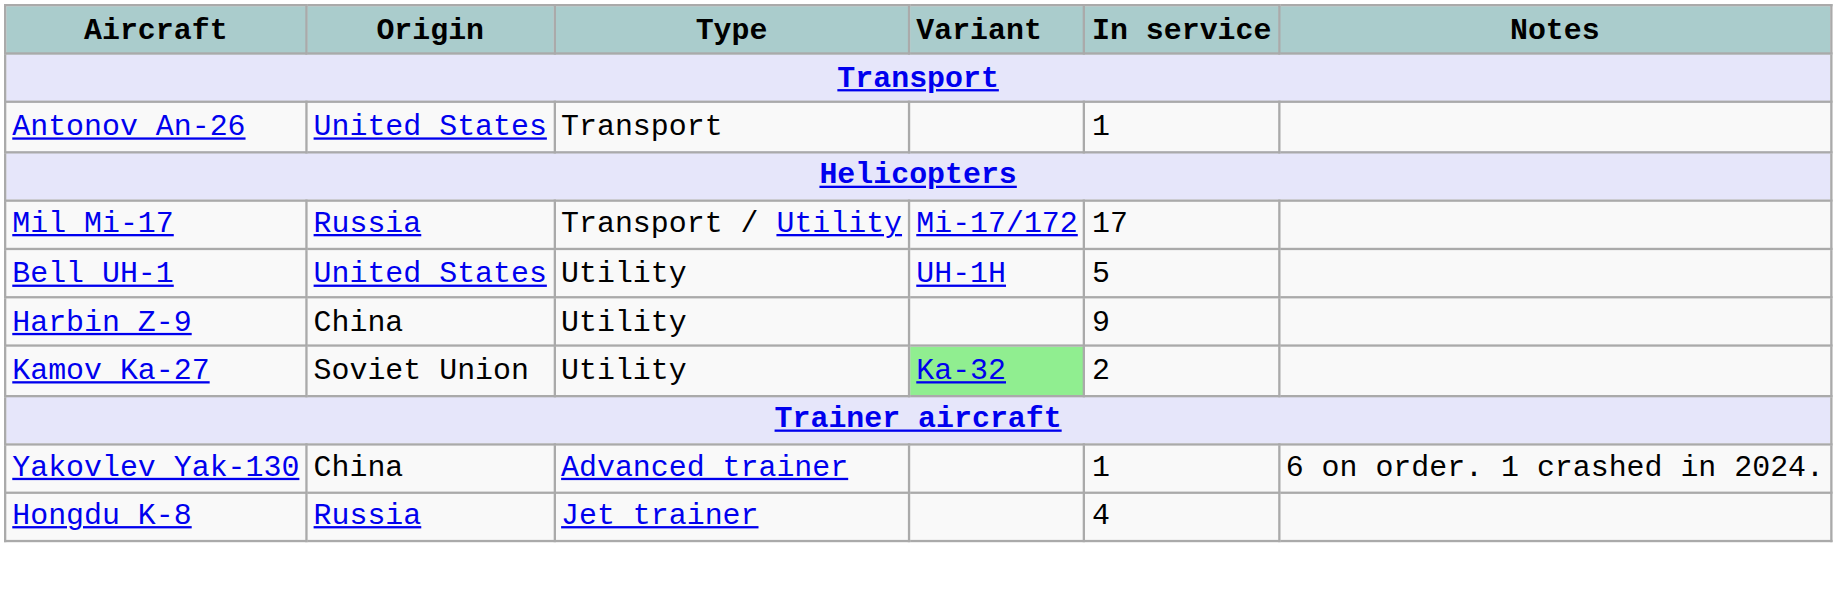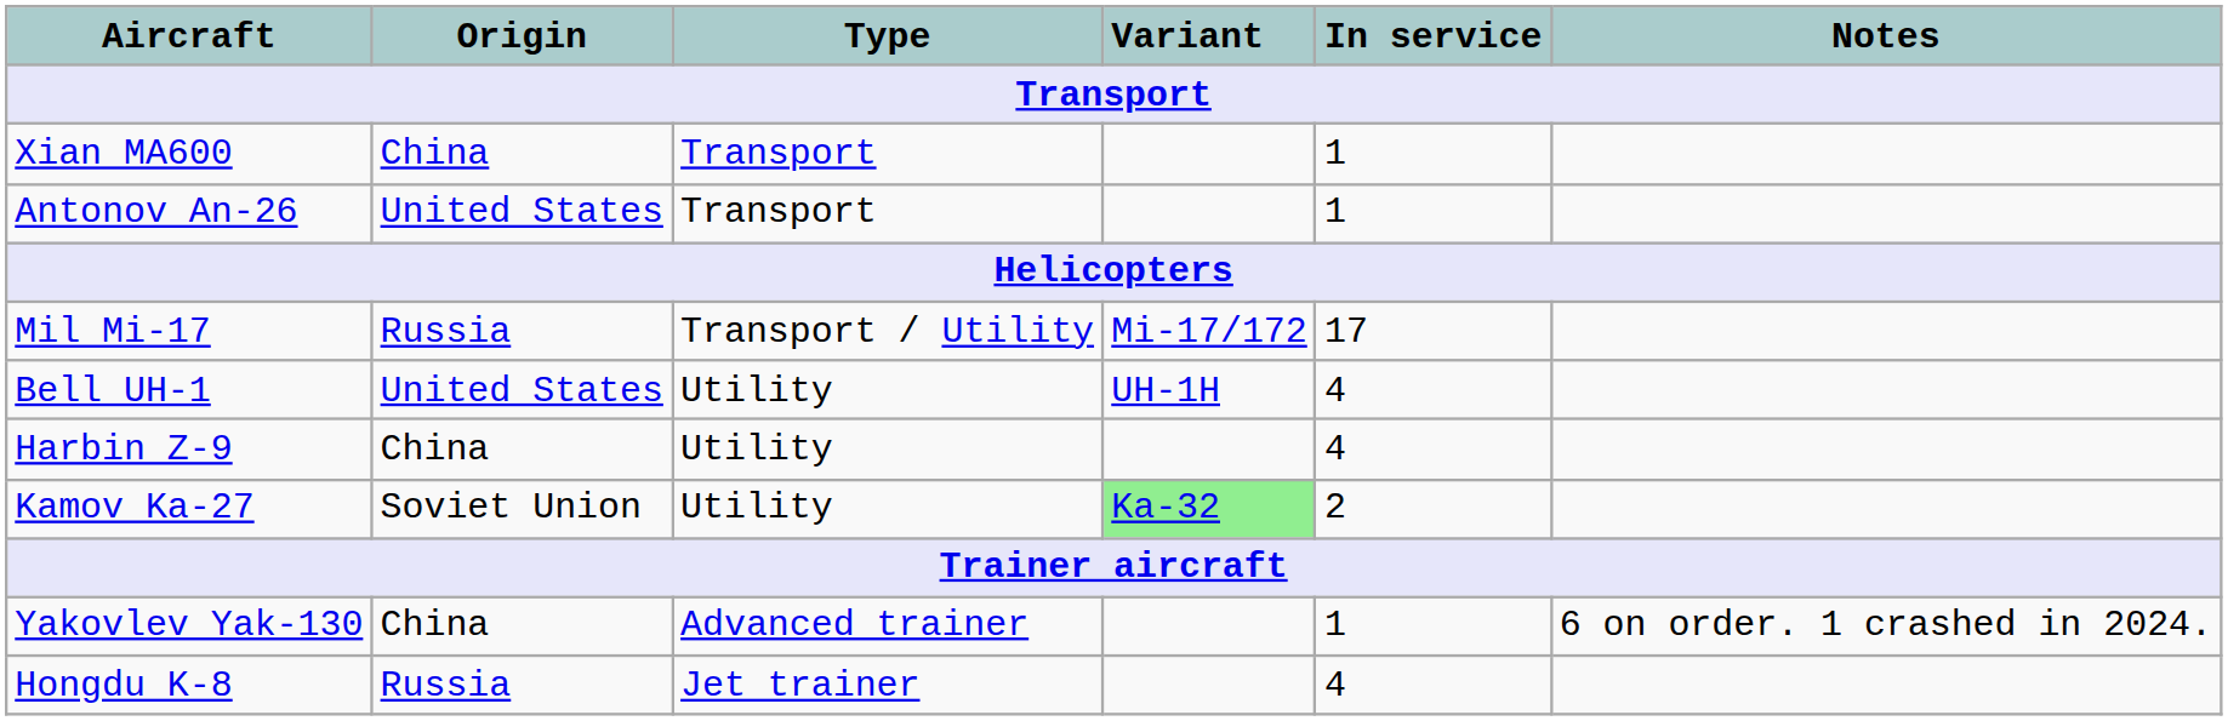+ row: Xian MA600 | China | Transport | 1
Bell UH-1 | In service: 5 -> 4
Harbin Z-9 | In service: 9 -> 4
